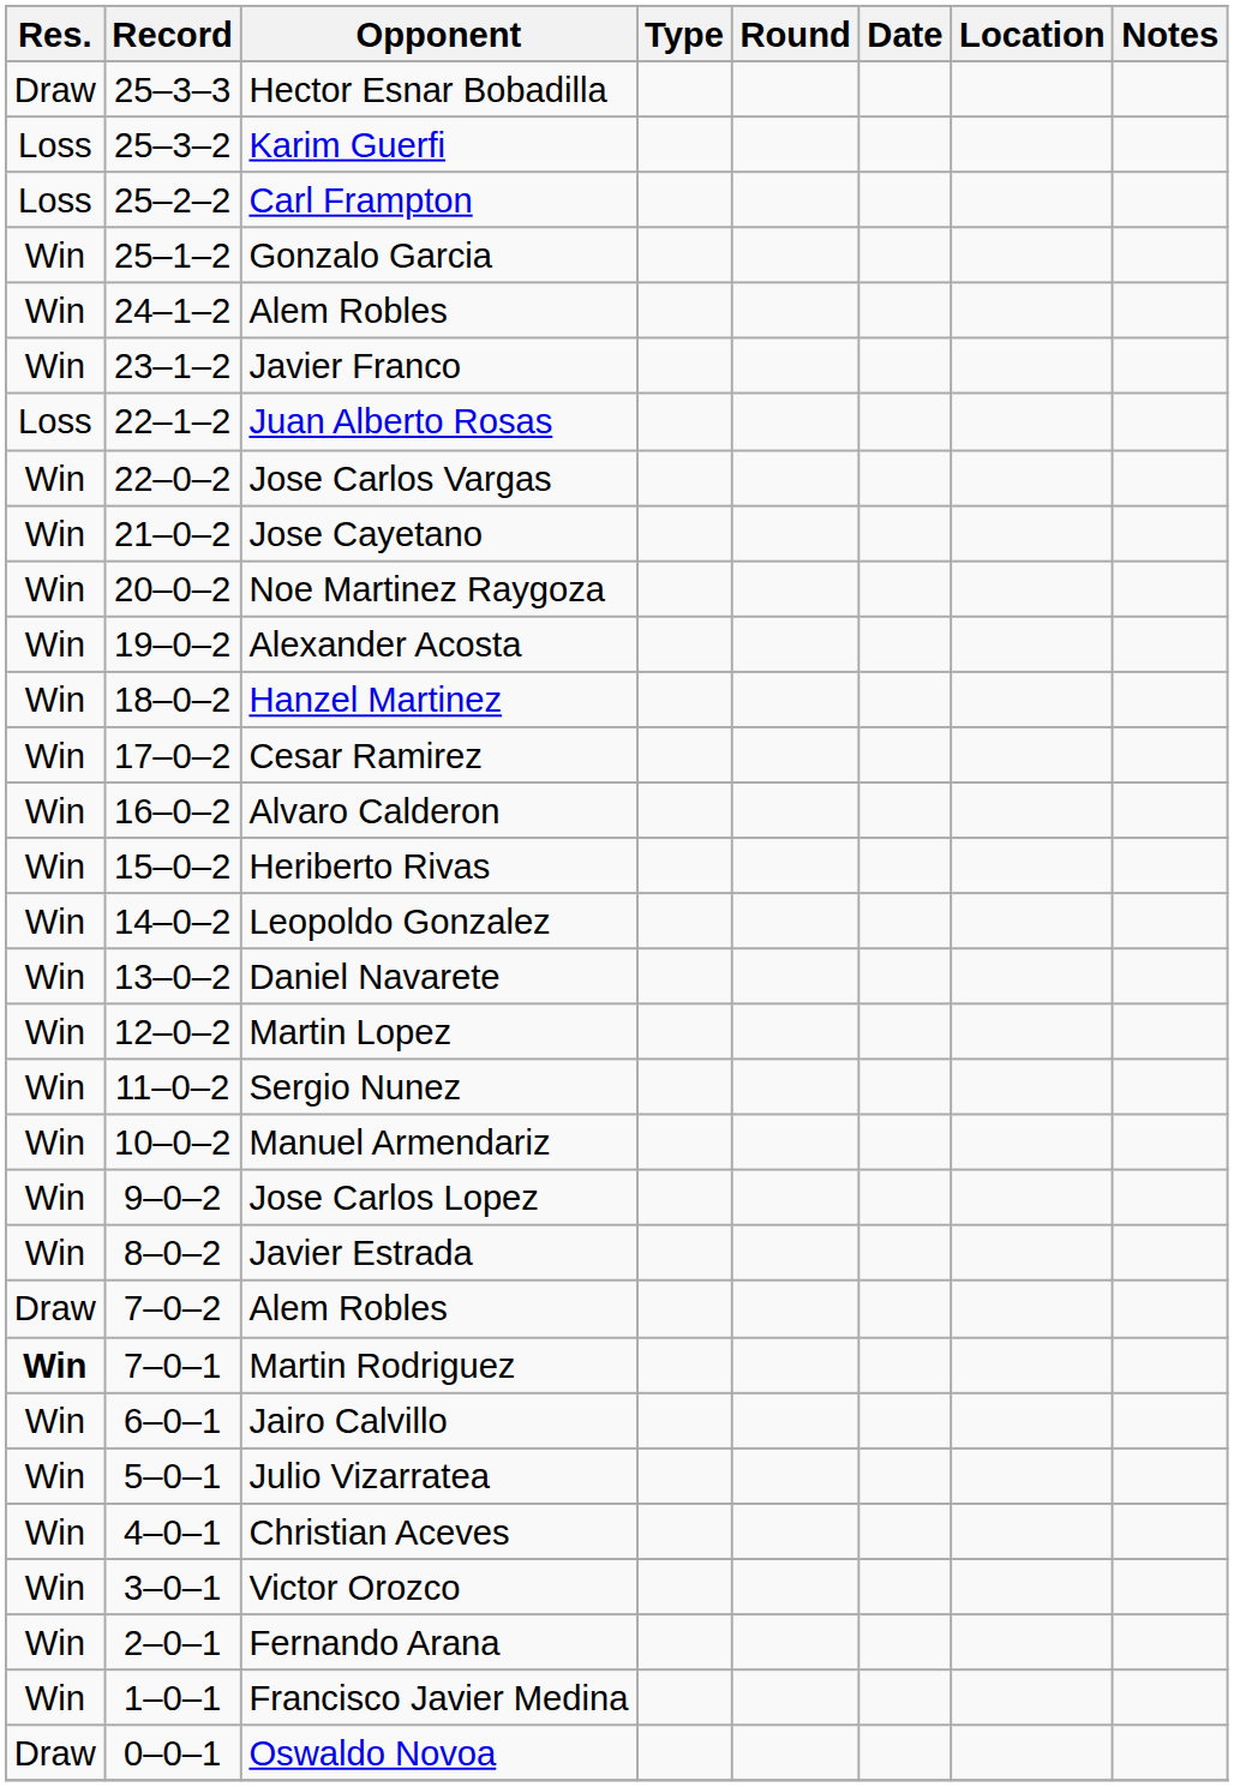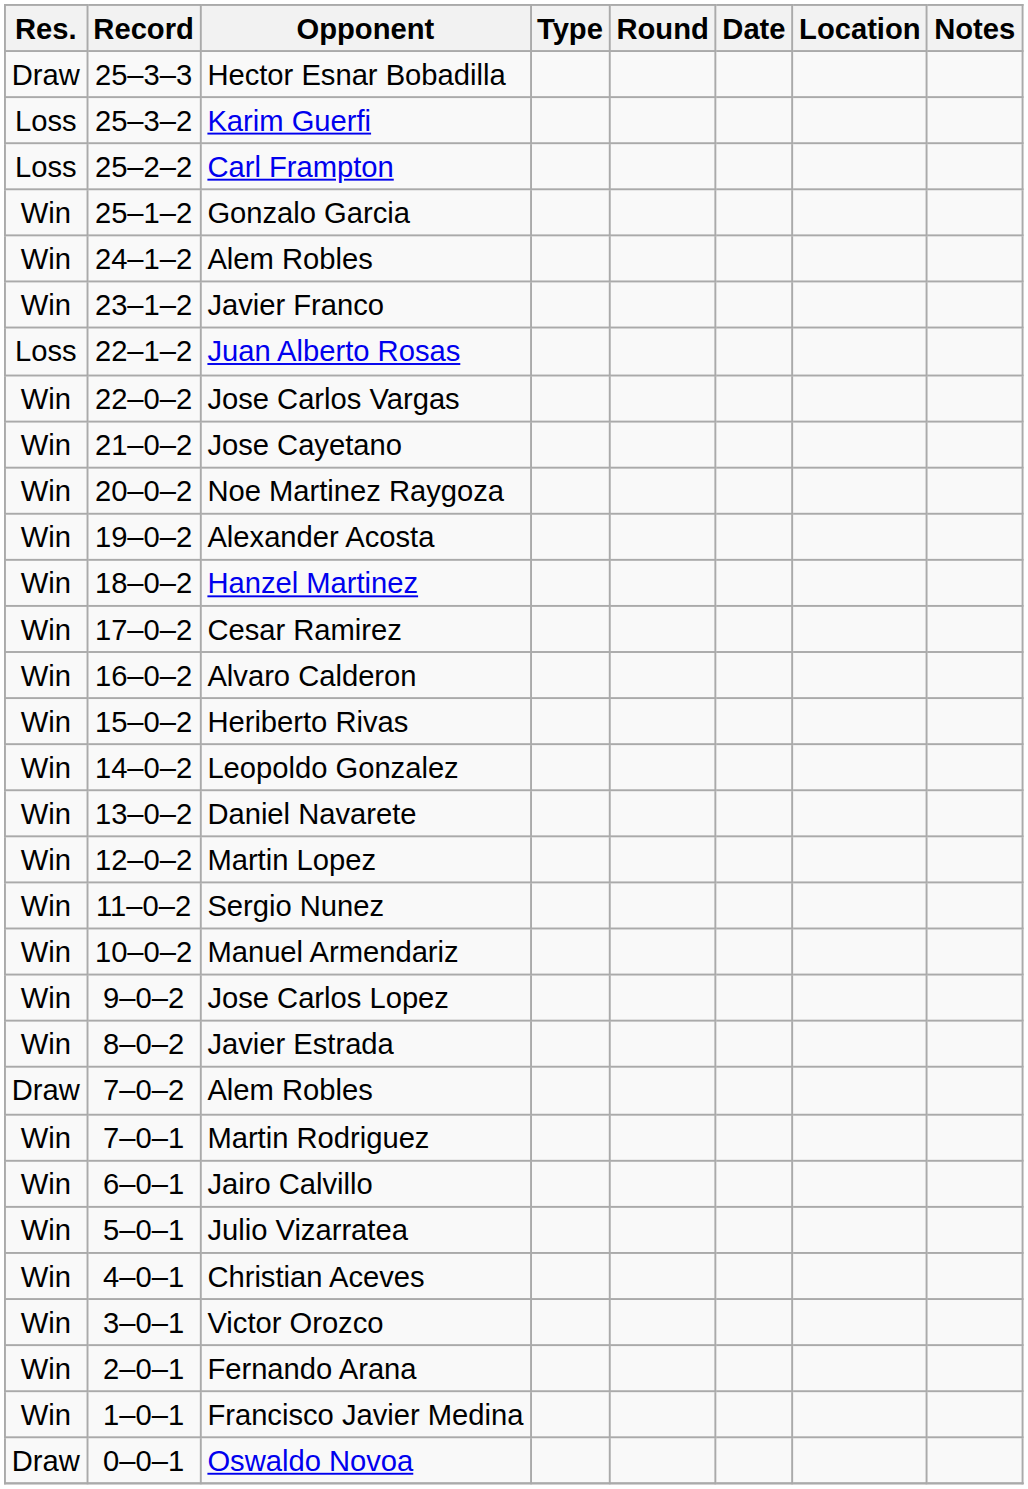Martin Rodriguez | Res.: bold -> normal
